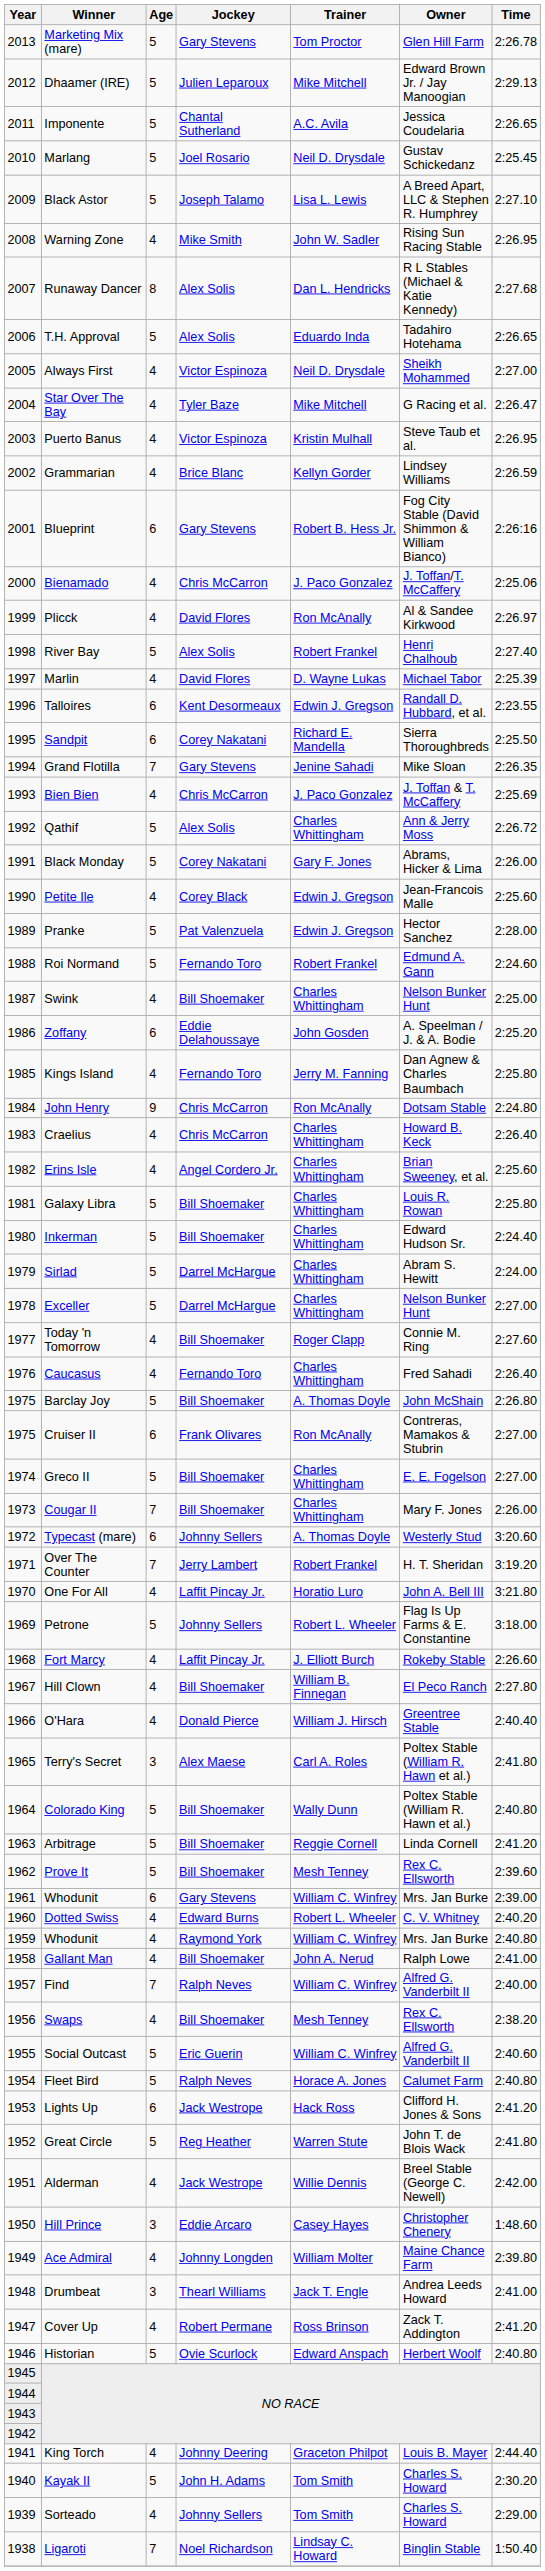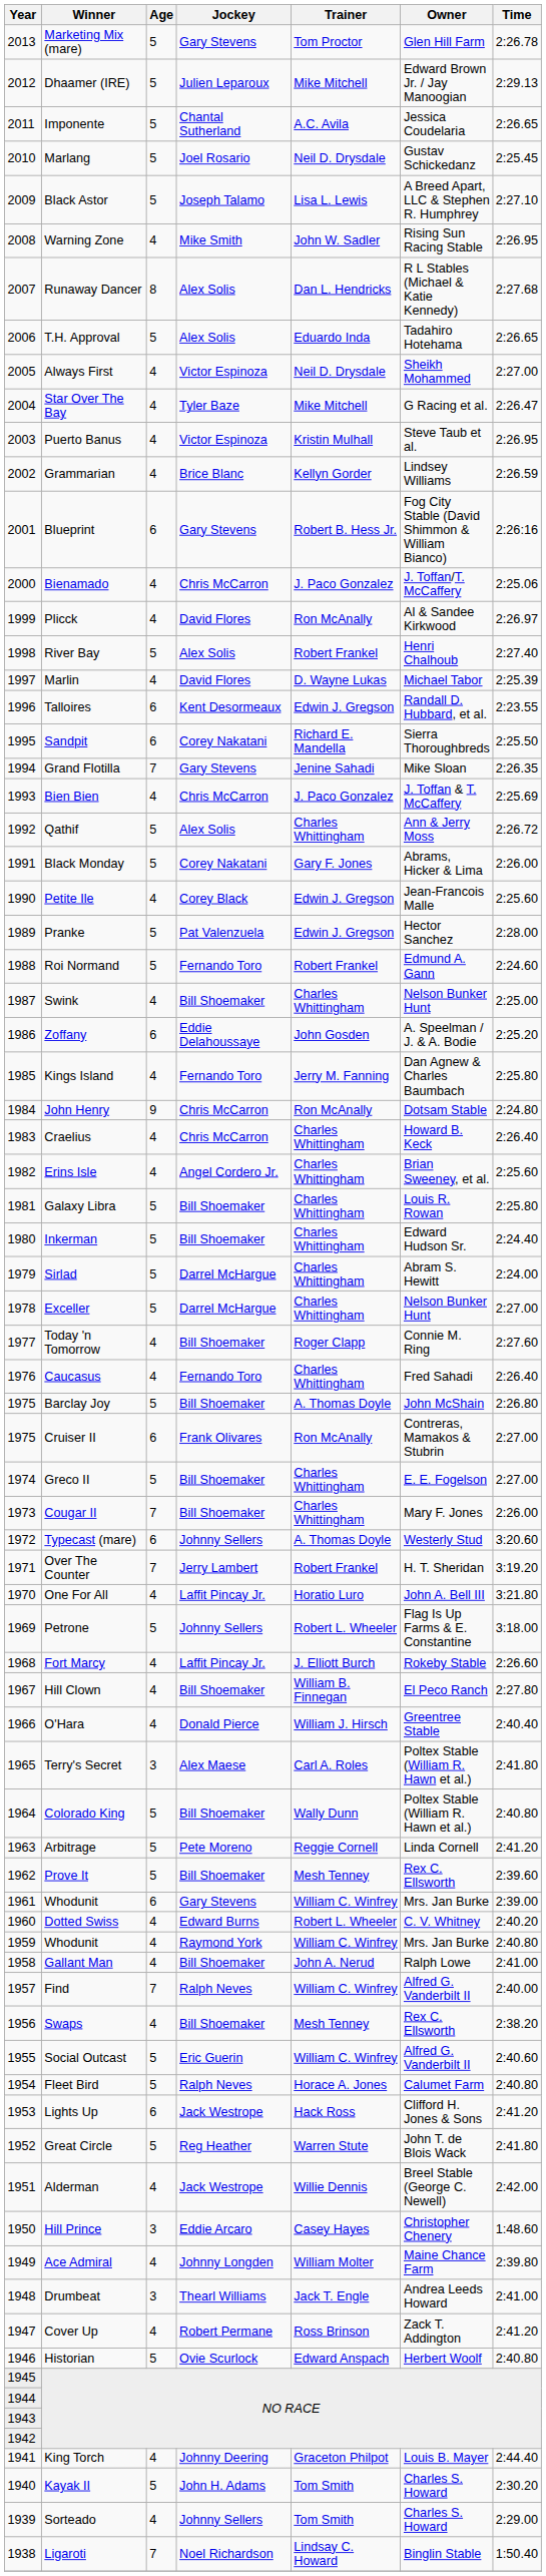Arbitrage | Jockey: Bill Shoemaker -> Pete Moreno
